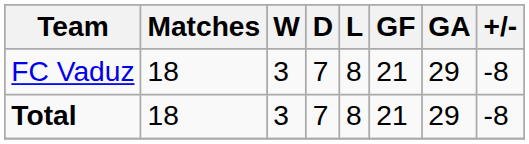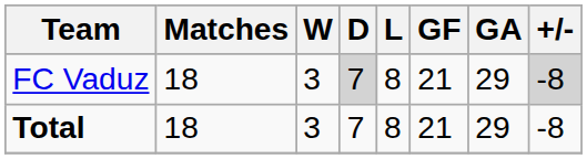FC Vaduz | D: no background -> lightgrey background
FC Vaduz | +/-: no background -> lightgrey background
